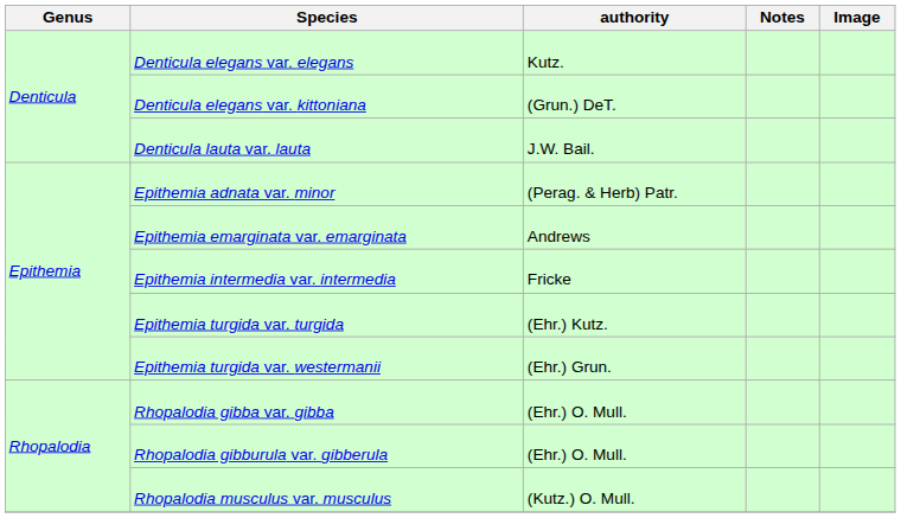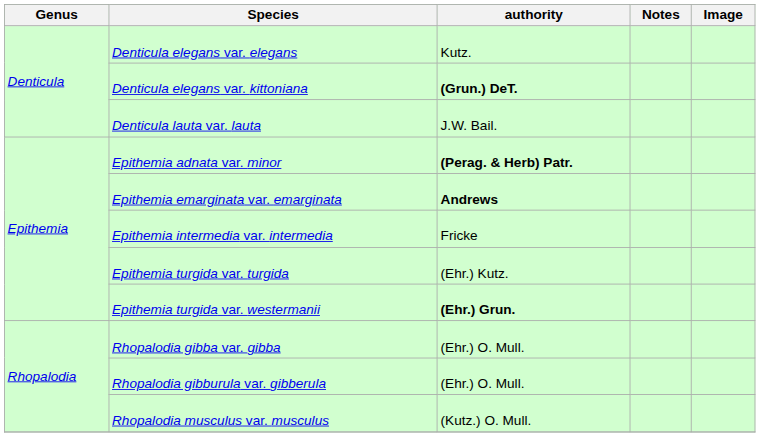Denticula elegans var. kittoniana | authority: normal -> bold
Epithemia adnata var. minor | authority: normal -> bold
Epithemia emarginata var. emarginata | authority: normal -> bold
Epithemia turgida var. westermanii | authority: normal -> bold
